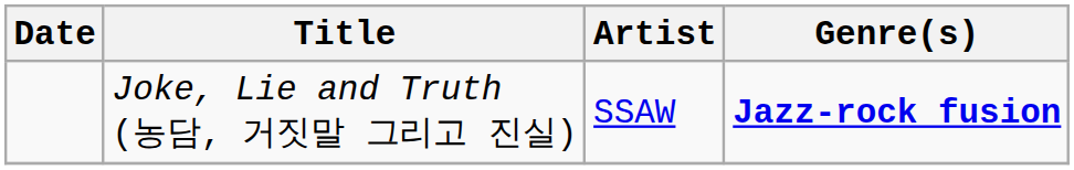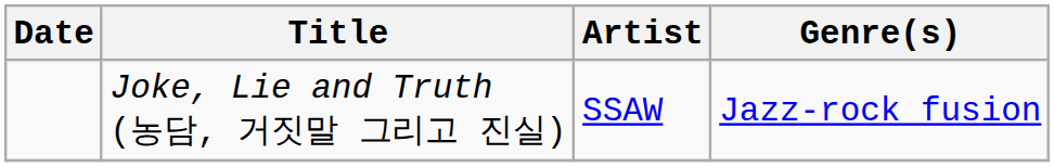Joke, Lie and Truth (농담, 거짓말 그리고 진실) | Genre(s): bold -> normal
